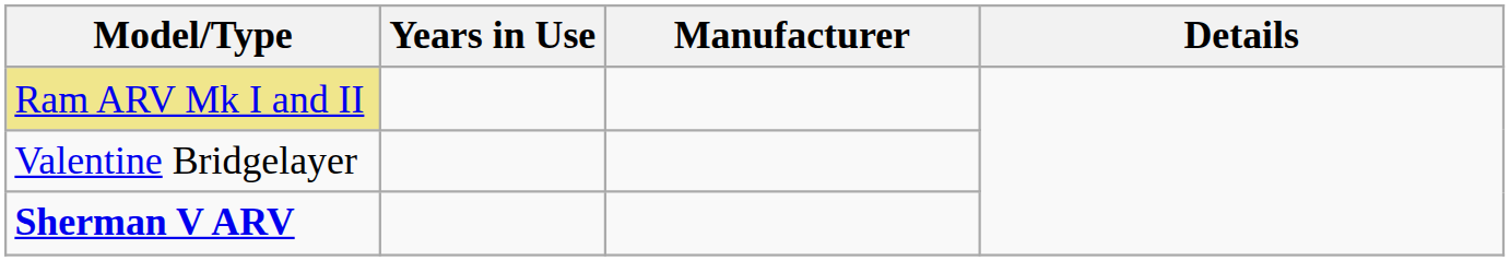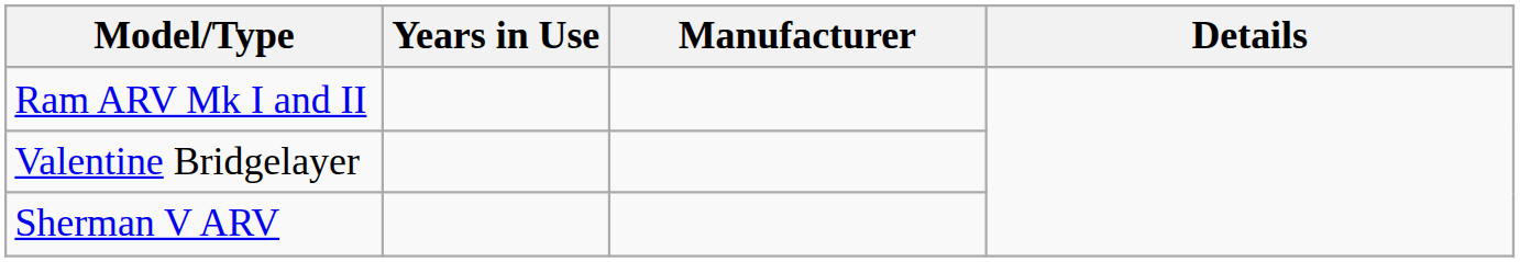Ram ARV Mk I and II | Model/Type: khaki background -> no background
Sherman V ARV | Model/Type: bold -> normal
